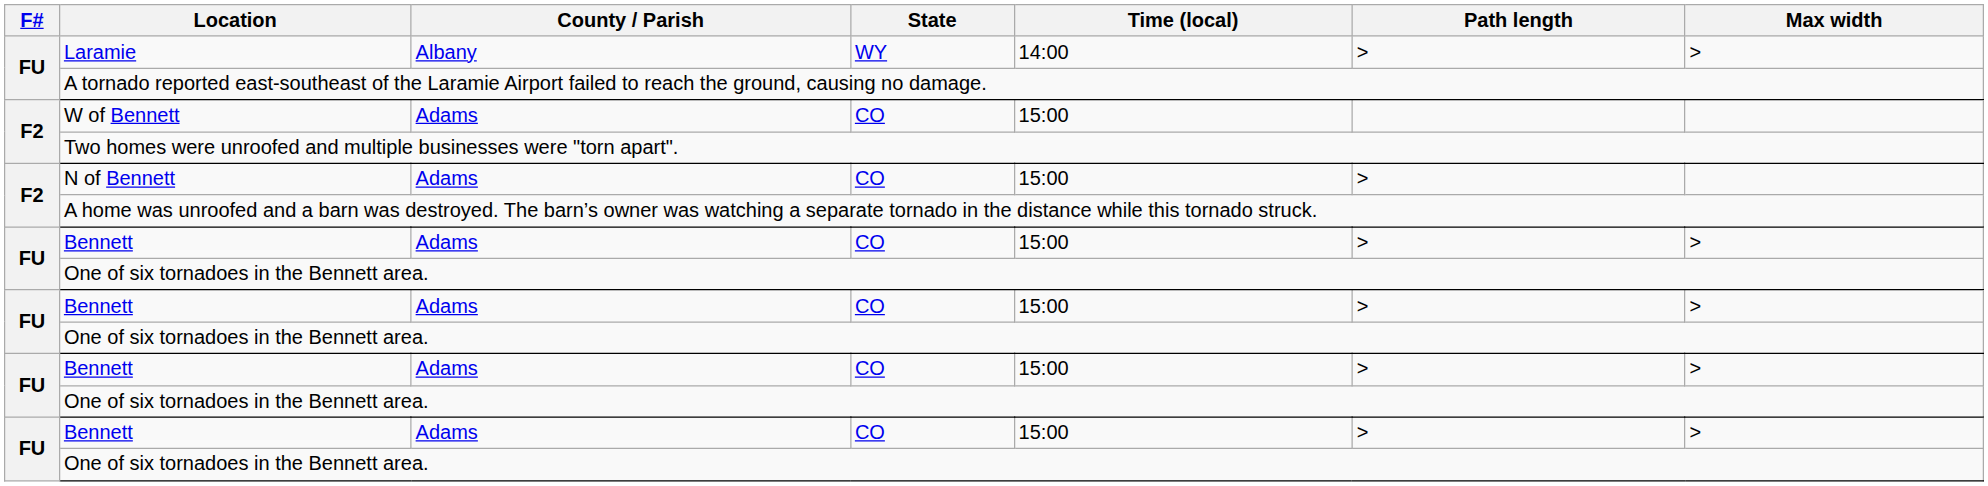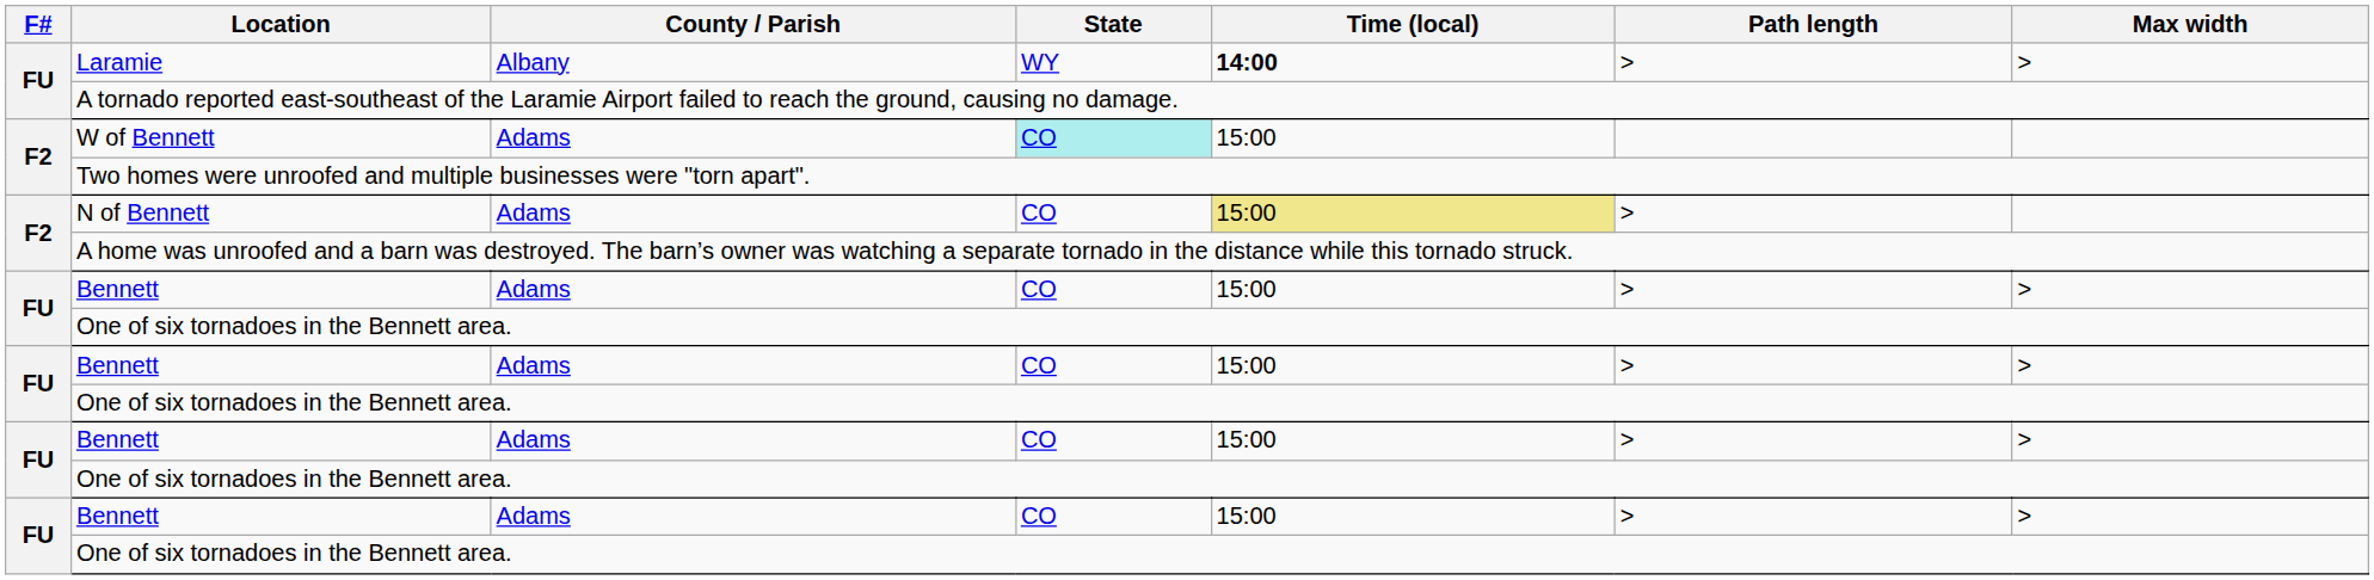Laramie | Time (local): normal -> bold
W of Bennett | State: no background -> paleturquoise background
N of Bennett | Time (local): no background -> khaki background
